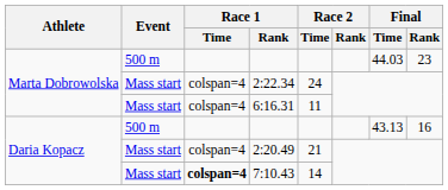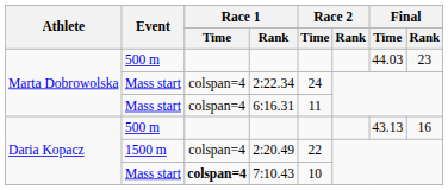2:20.49 | Event: Mass start -> 1500 m
2:20.49 | Race 2 / Time: 21 -> 22
7:10.43 | Race 2 / Time: 14 -> 10
